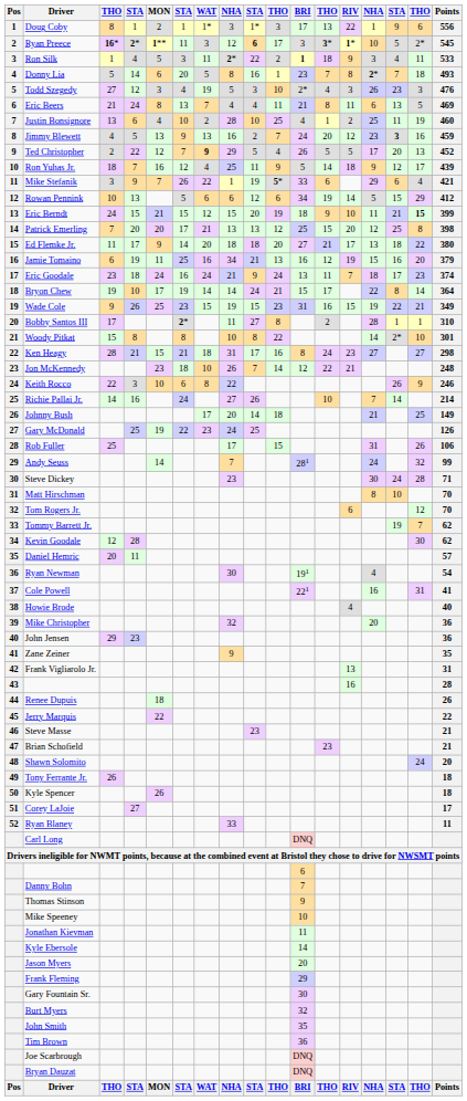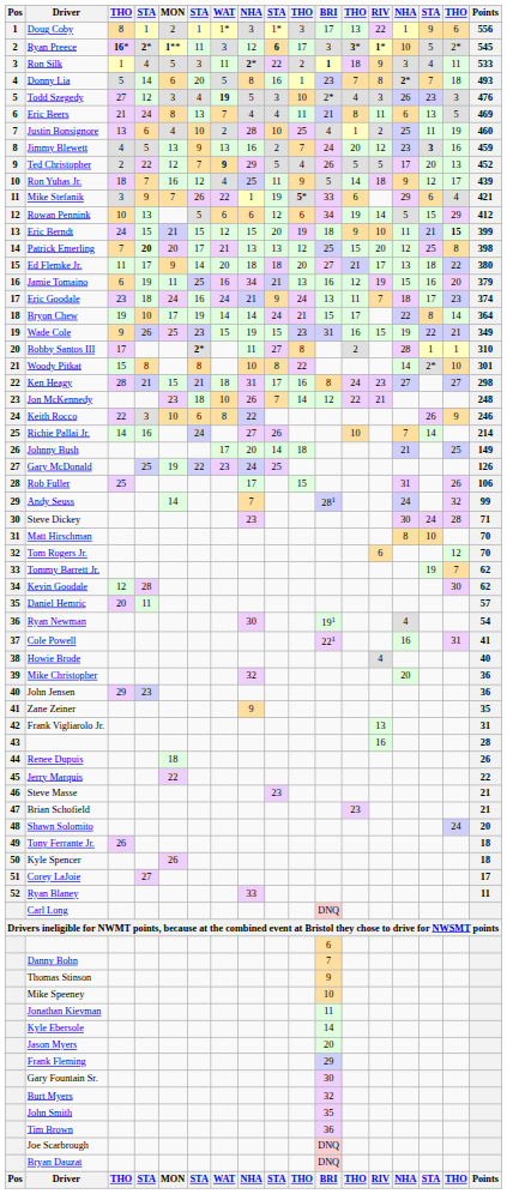Todd Szegedy | WAT: normal -> bold
Patrick Emerling | column 4: normal -> bold
